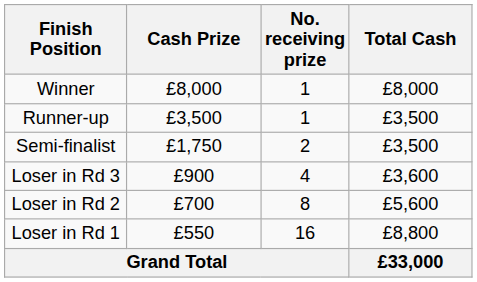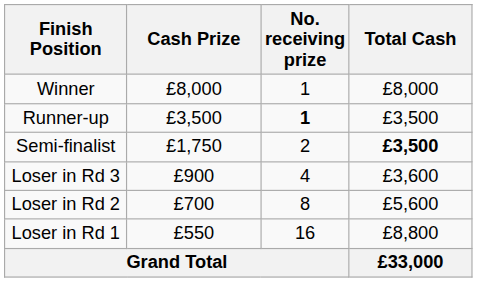Runner-up | No. receiving prize: normal -> bold
Semi-finalist | Total Cash: normal -> bold
